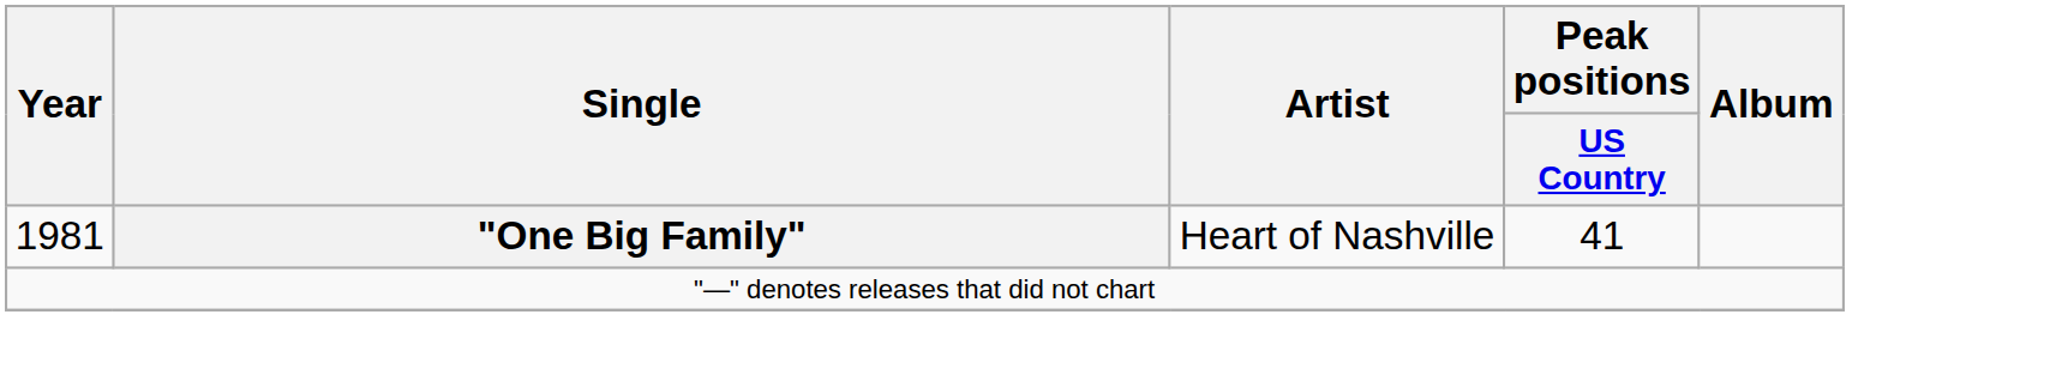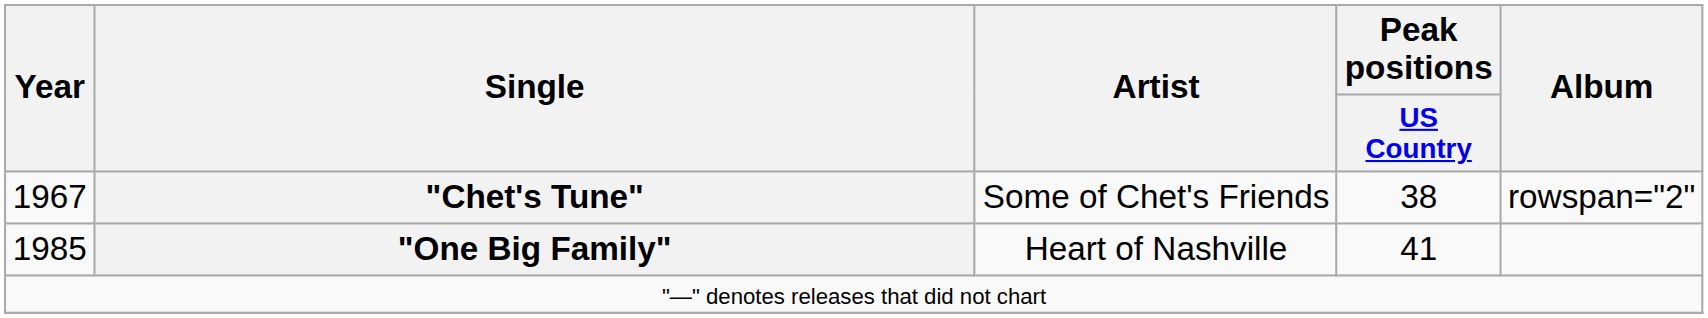+ row: 1967 | "Chet's Tune" | Some of Chet's Friends | 38 | rowspan="2"
"One Big Family" | Year: 1981 -> 1985
